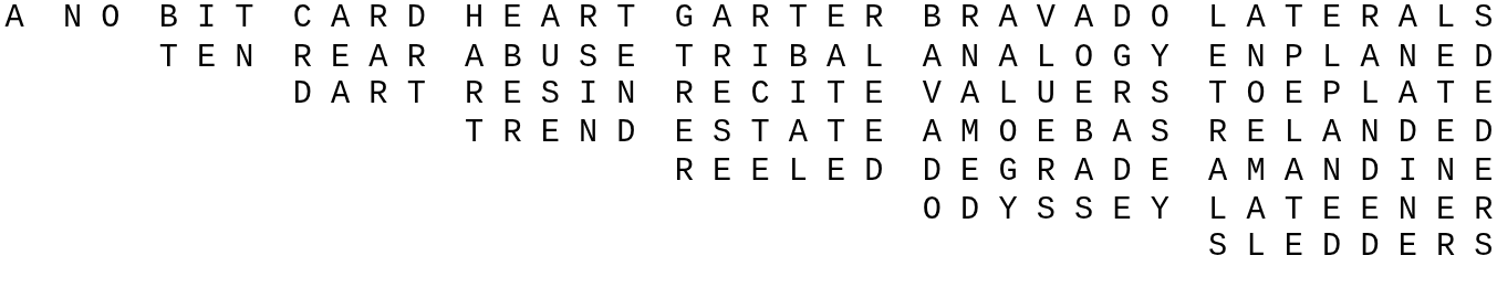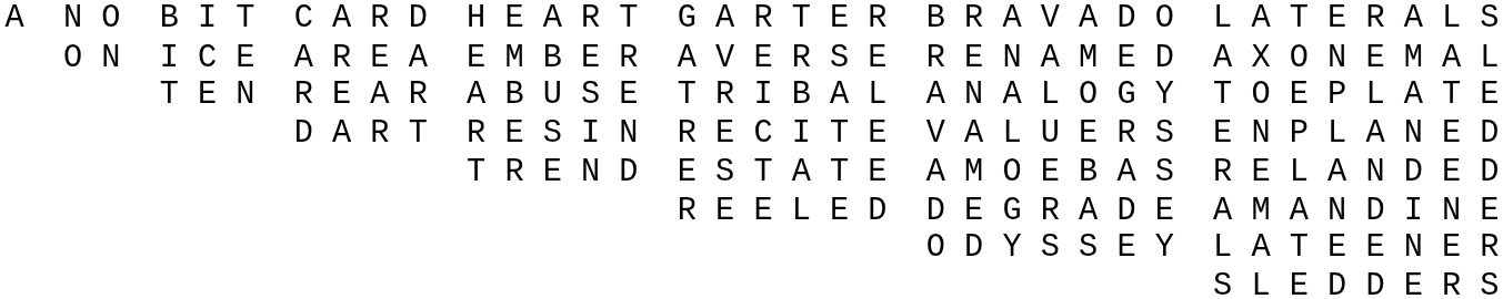+ row: O N | I C E | A R E A | E M B E R | A V E R S E | R E N A M E D | A X O N E M A L
R E A R | column 8: E N P L A N E D -> T O E P L A T E
D A R T | column 8: T O E P L A T E -> E N P L A N E D
